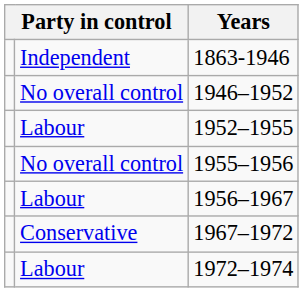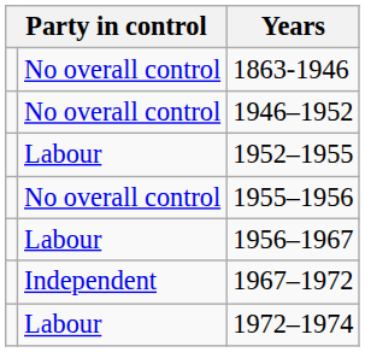1863-1946 | column 2: Independent -> No overall control
1967–1972 | column 2: Conservative -> Independent
